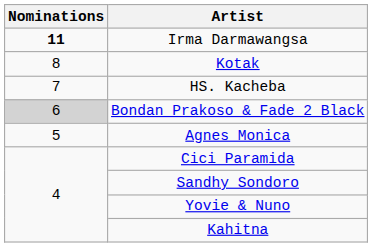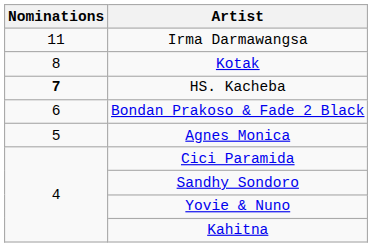Irma Darmawangsa | Nominations: bold -> normal
HS. Kacheba | Nominations: normal -> bold
Bondan Prakoso & Fade 2 Black | Nominations: lightgrey background -> no background
